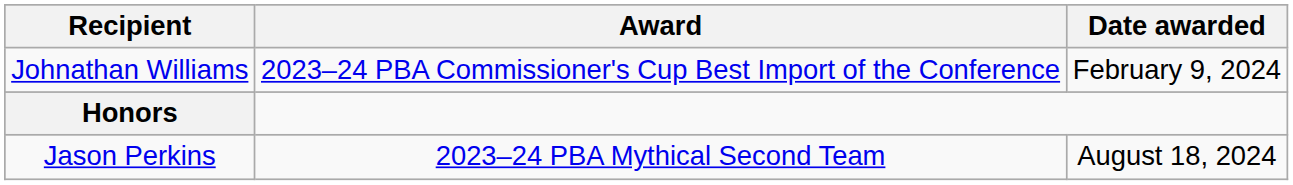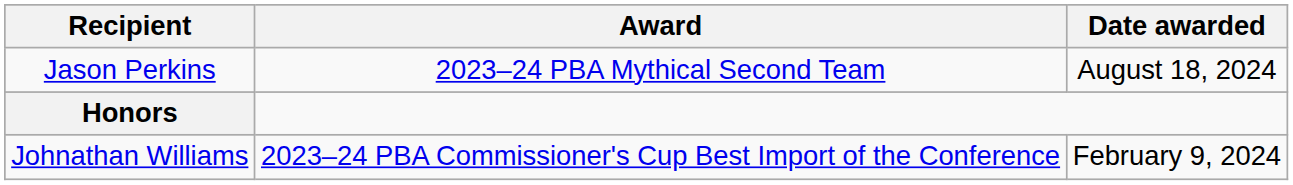rows swapped: Johnathan Williams <-> Jason Perkins
